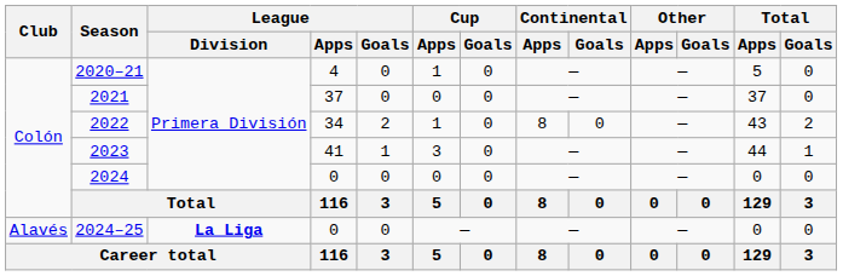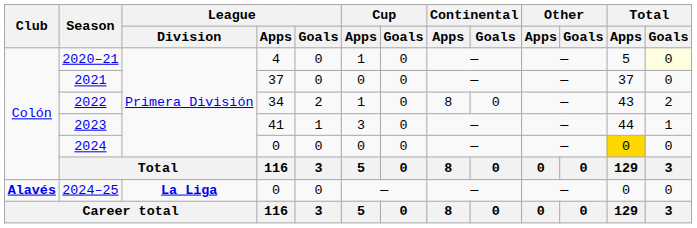2020–21 | Total / Goals: no background -> lightyellow background
2024 | Total / Apps: no background -> gold background
2024–25 | Club: normal -> bold
